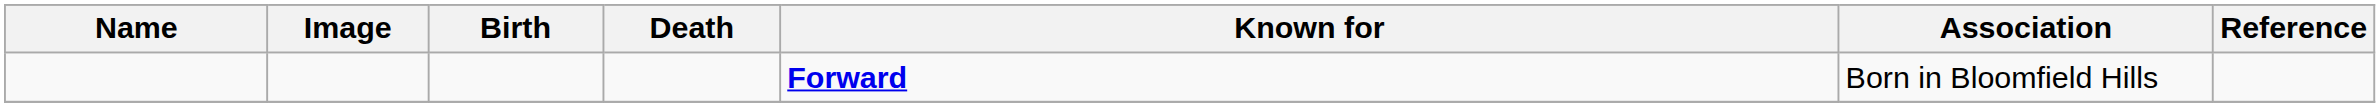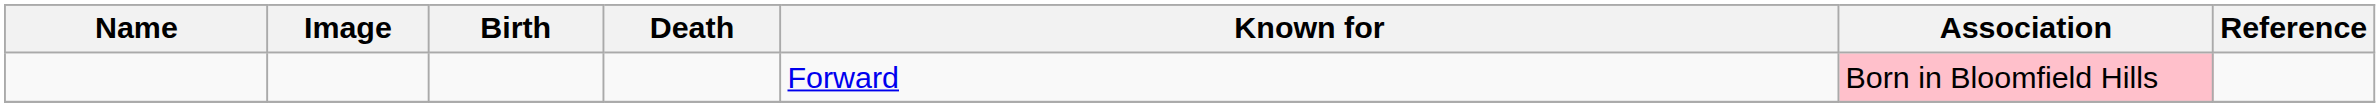row 2 | Known for: bold -> normal
row 2 | Association: no background -> pink background
